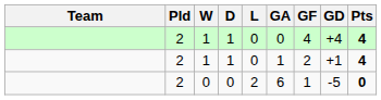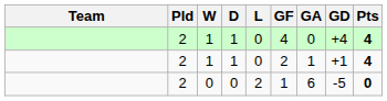columns swapped: GF <-> GA
